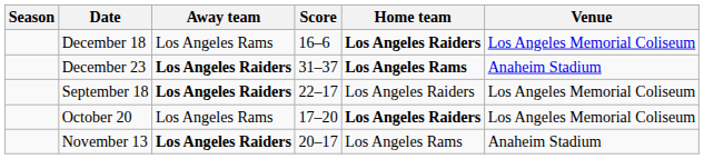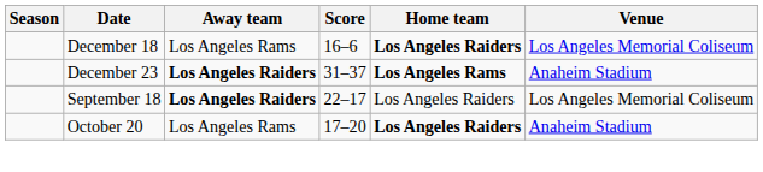October 20 | Venue: Los Angeles Memorial Coliseum -> Anaheim Stadium
- row: November 13 | Los Angeles Raiders | 20–17 | Los Angeles Rams | Anaheim Stadium
